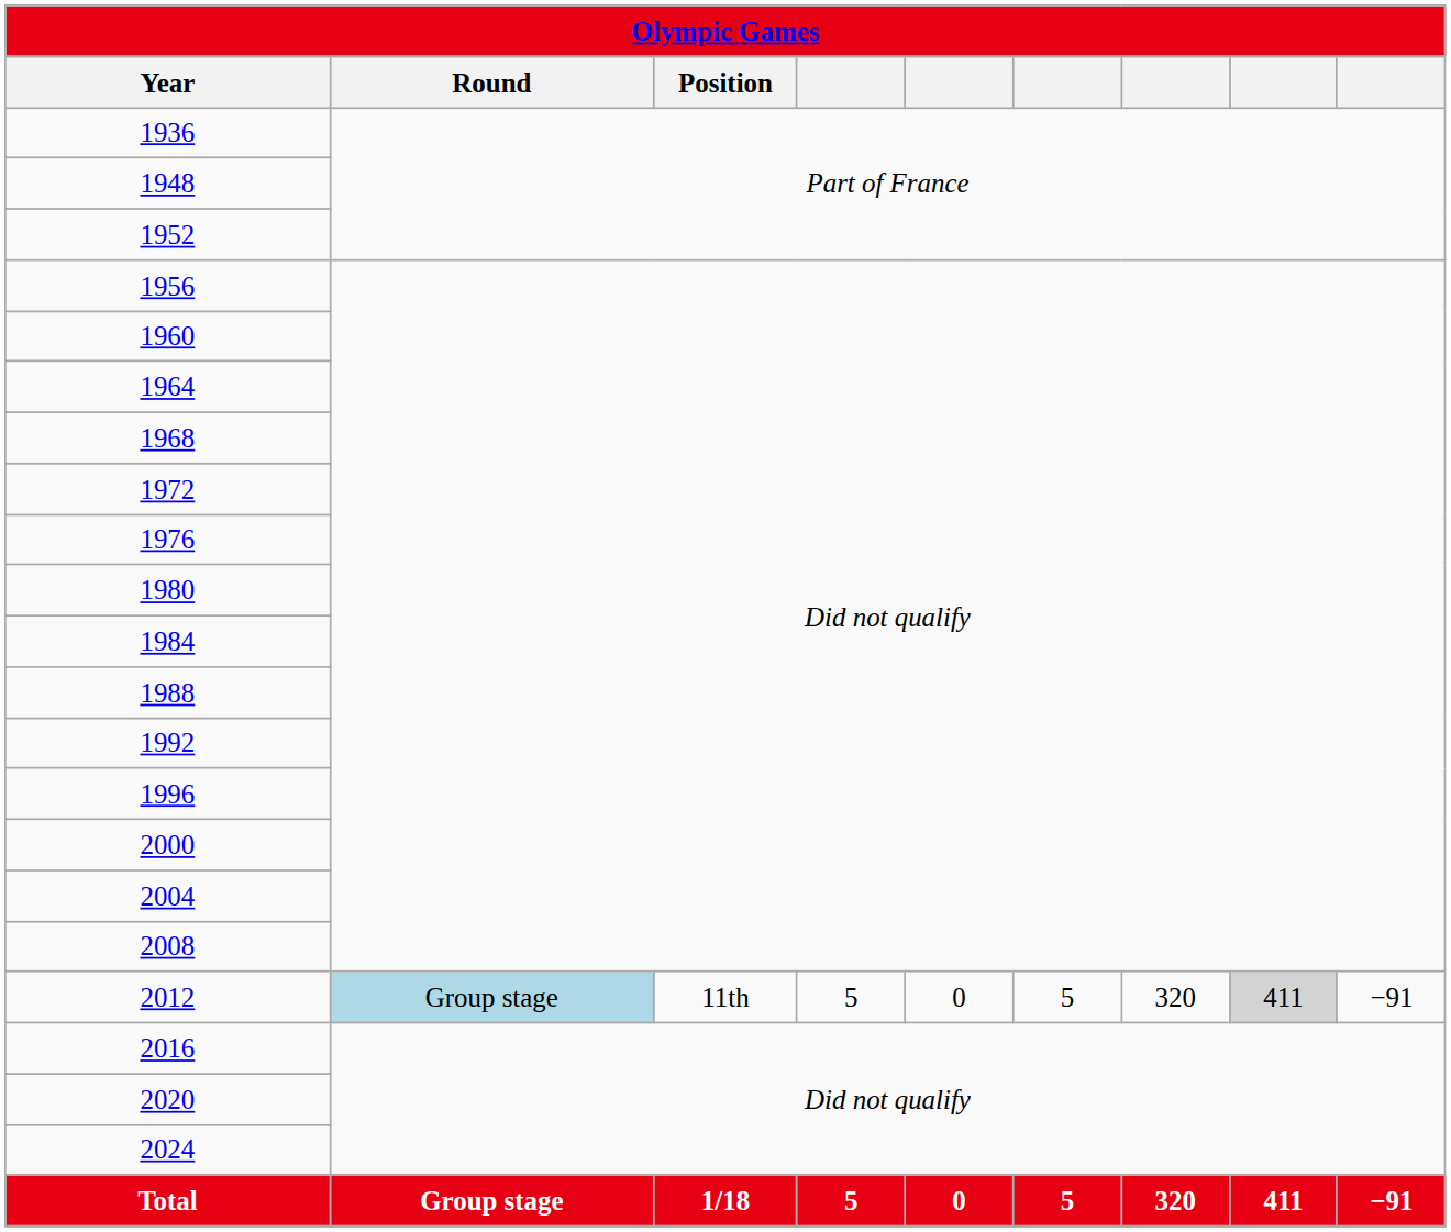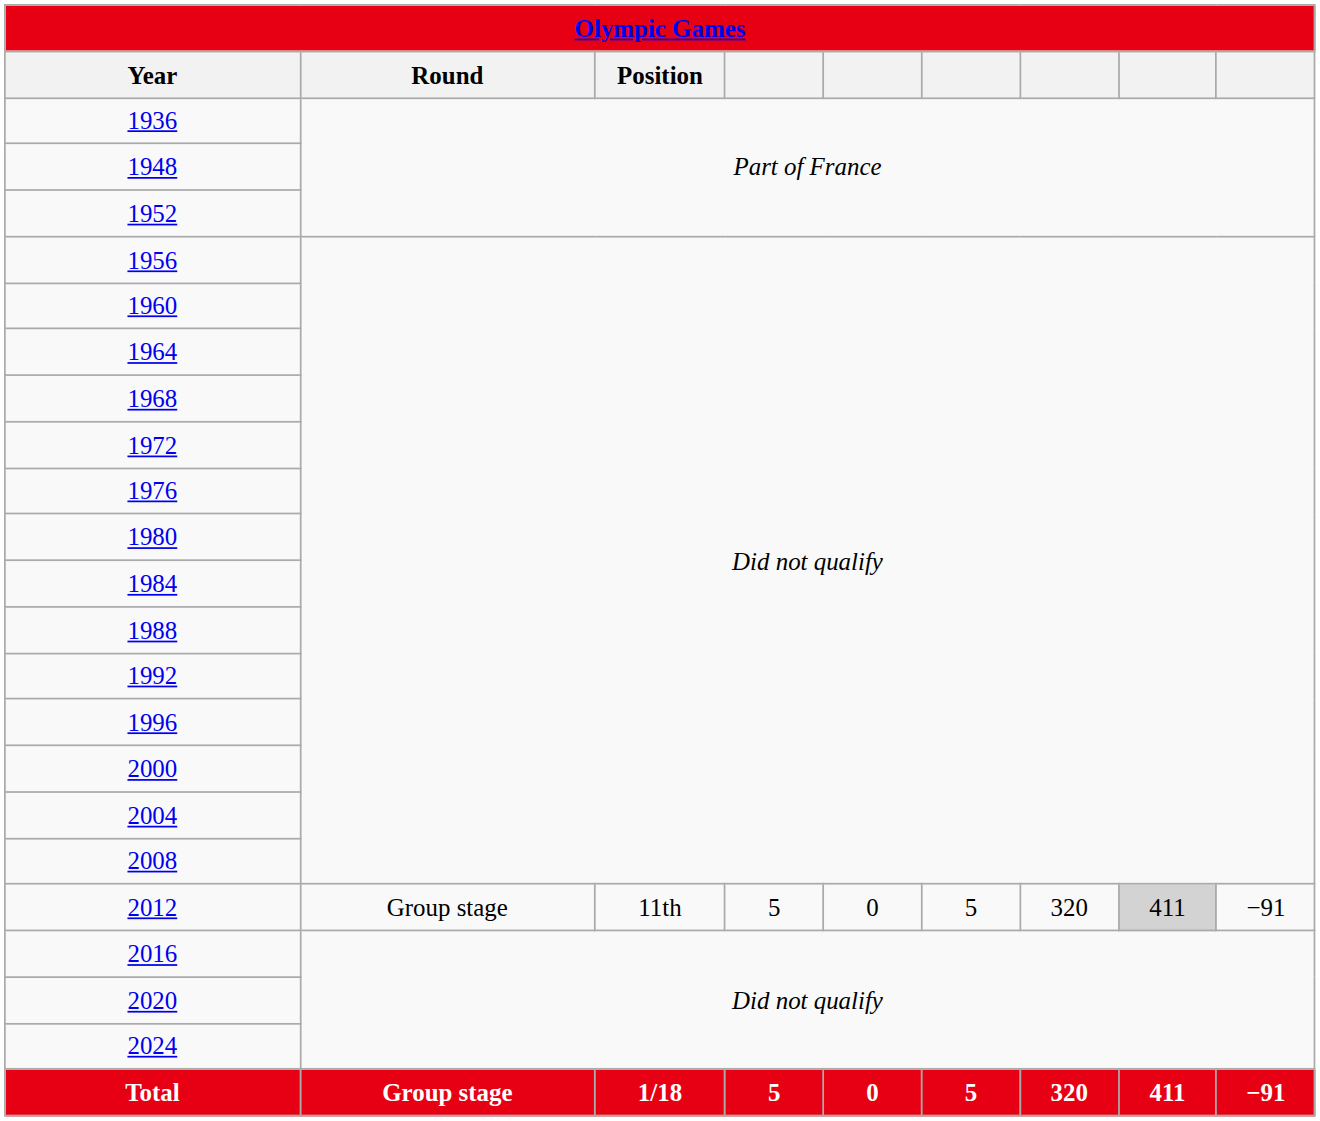2012 | Round: lightblue background -> no background
